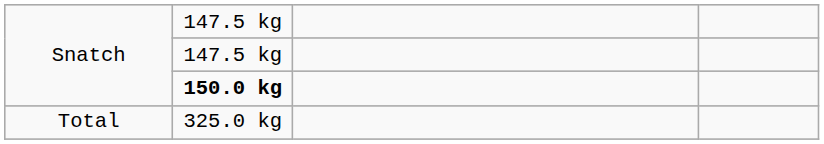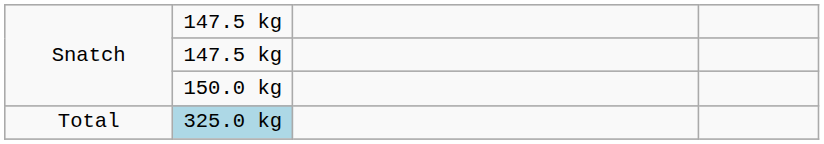150.0 kg | column 2: bold -> normal
325.0 kg | column 2: no background -> lightblue background
